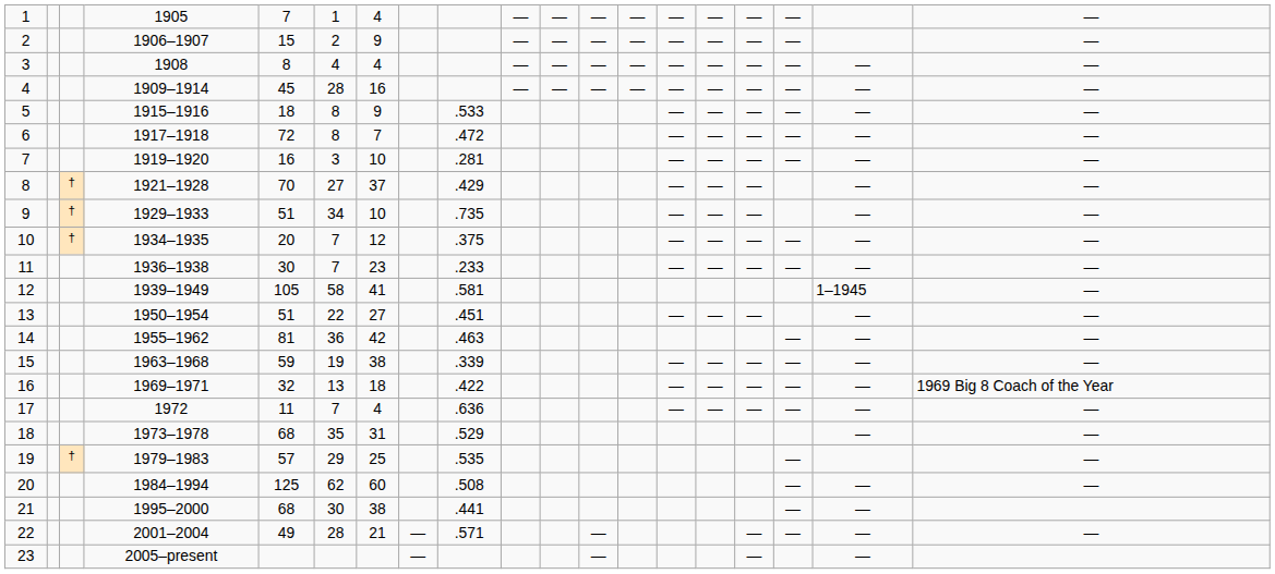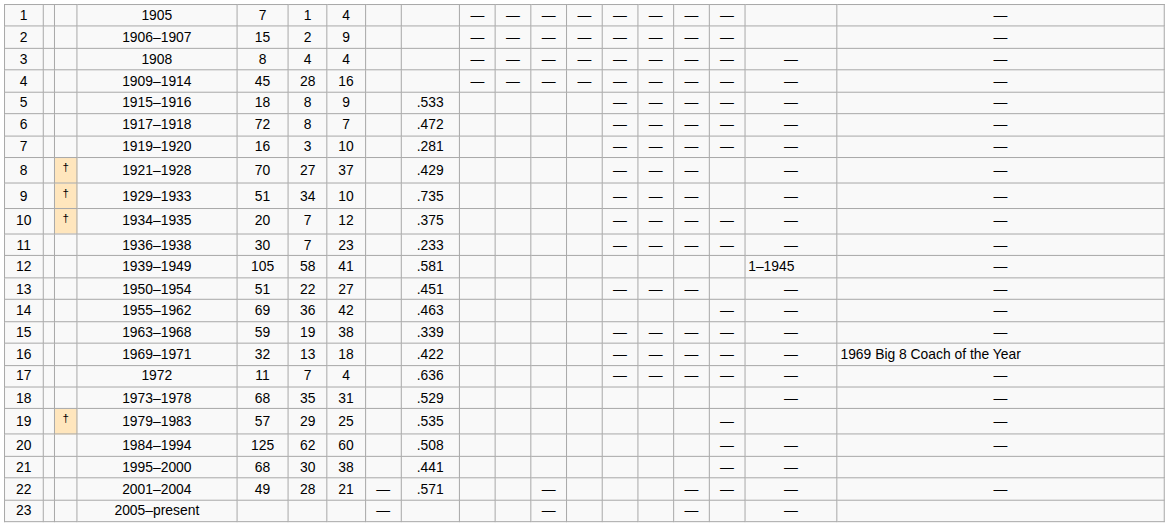14 | column 5: 81 -> 69
